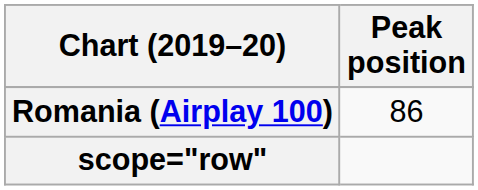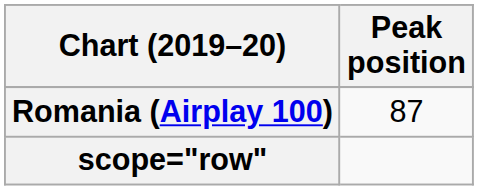Romania (Airplay 100) | Peak position: 86 -> 87
